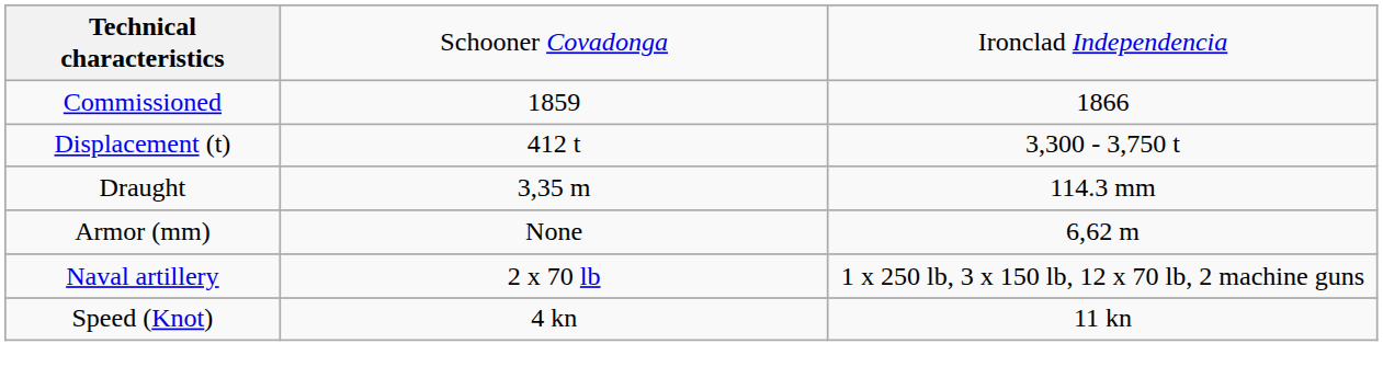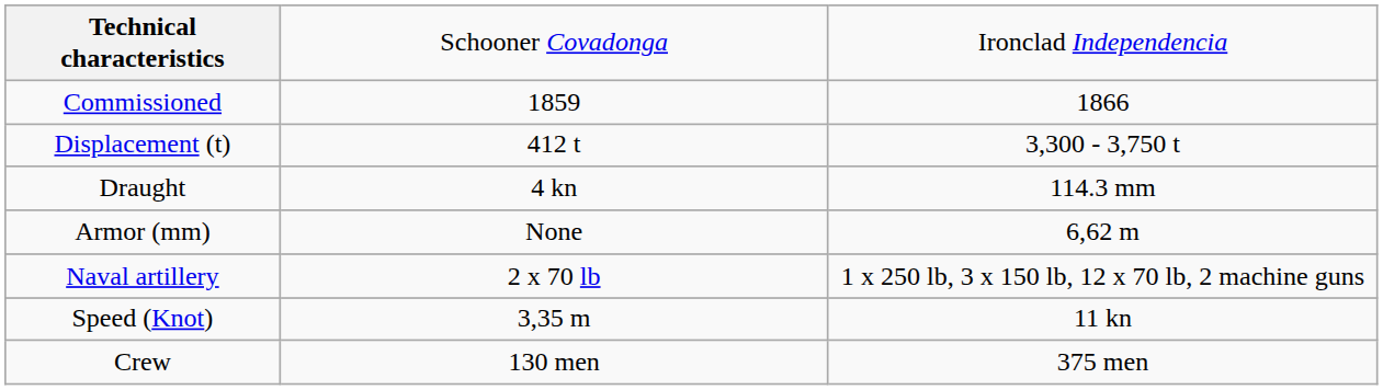Draught | column 2: 3,35 m -> 4 kn
Speed (Knot) | column 2: 4 kn -> 3,35 m
+ row: Crew | 130 men | 375 men
